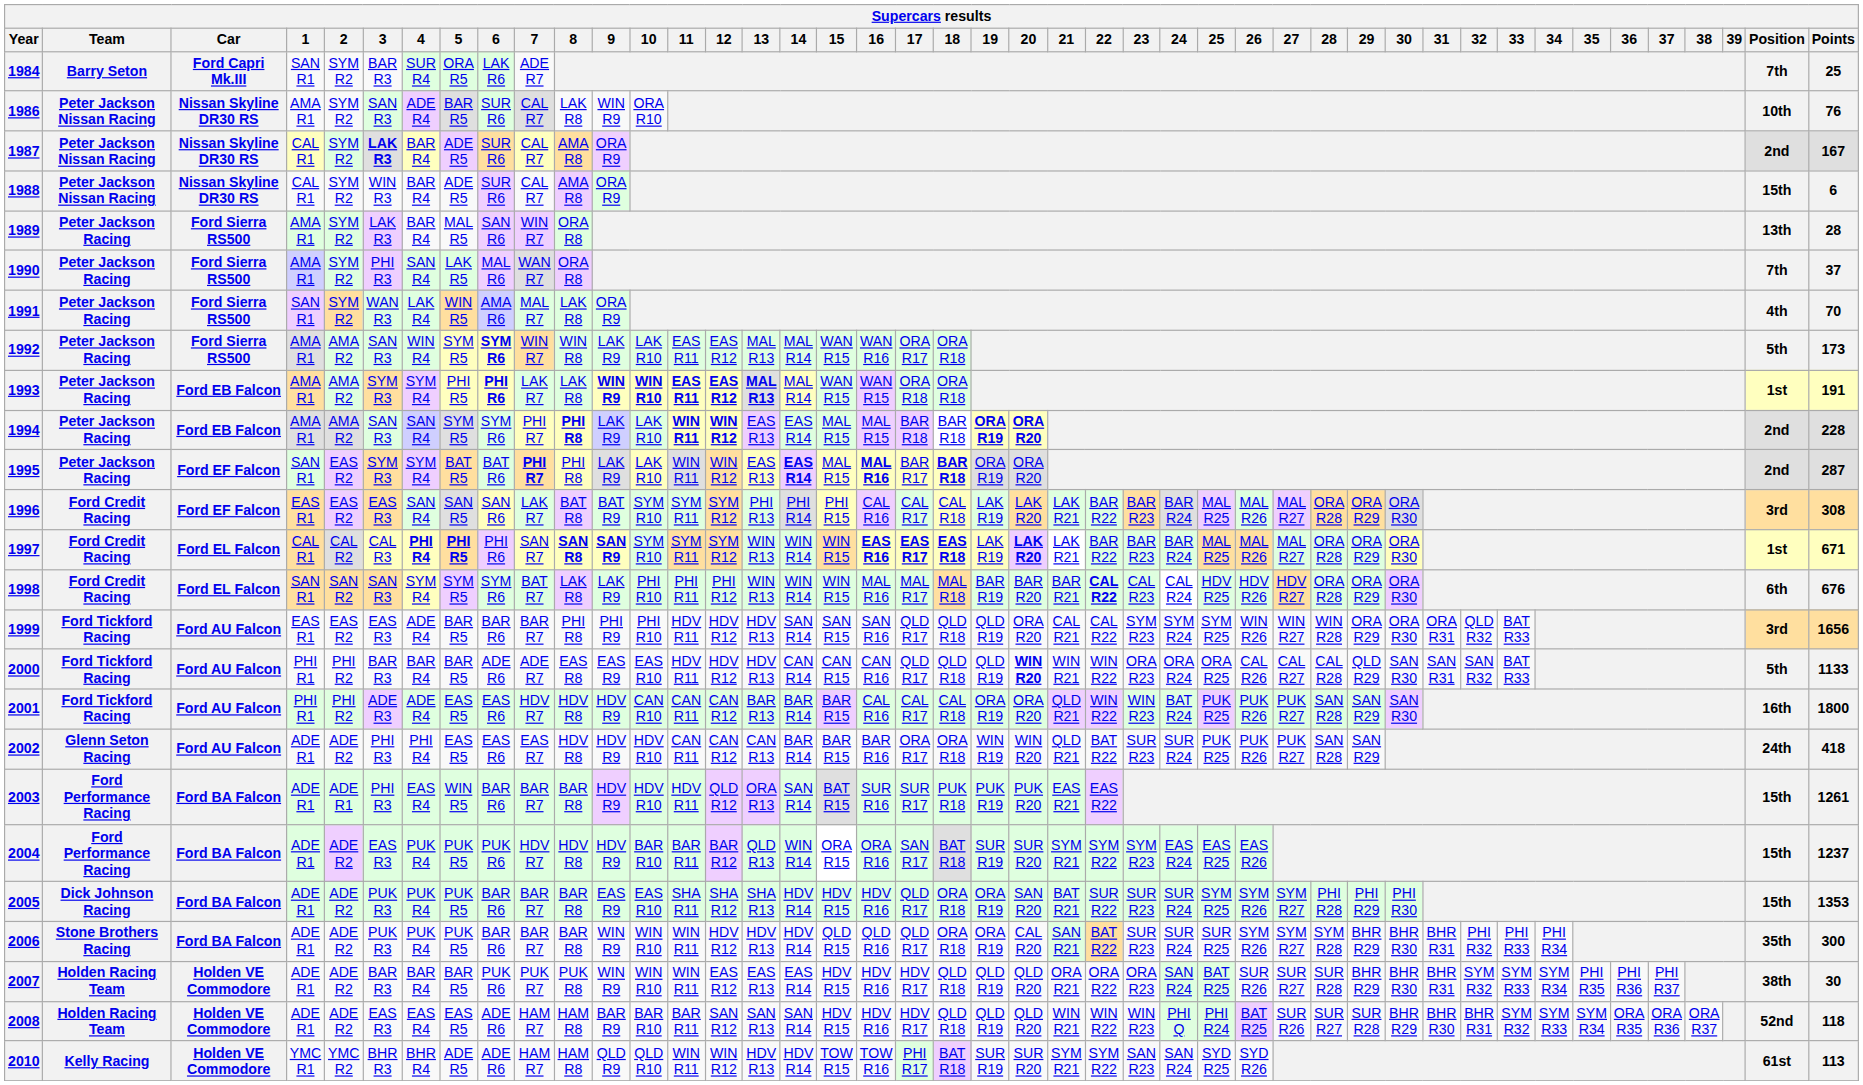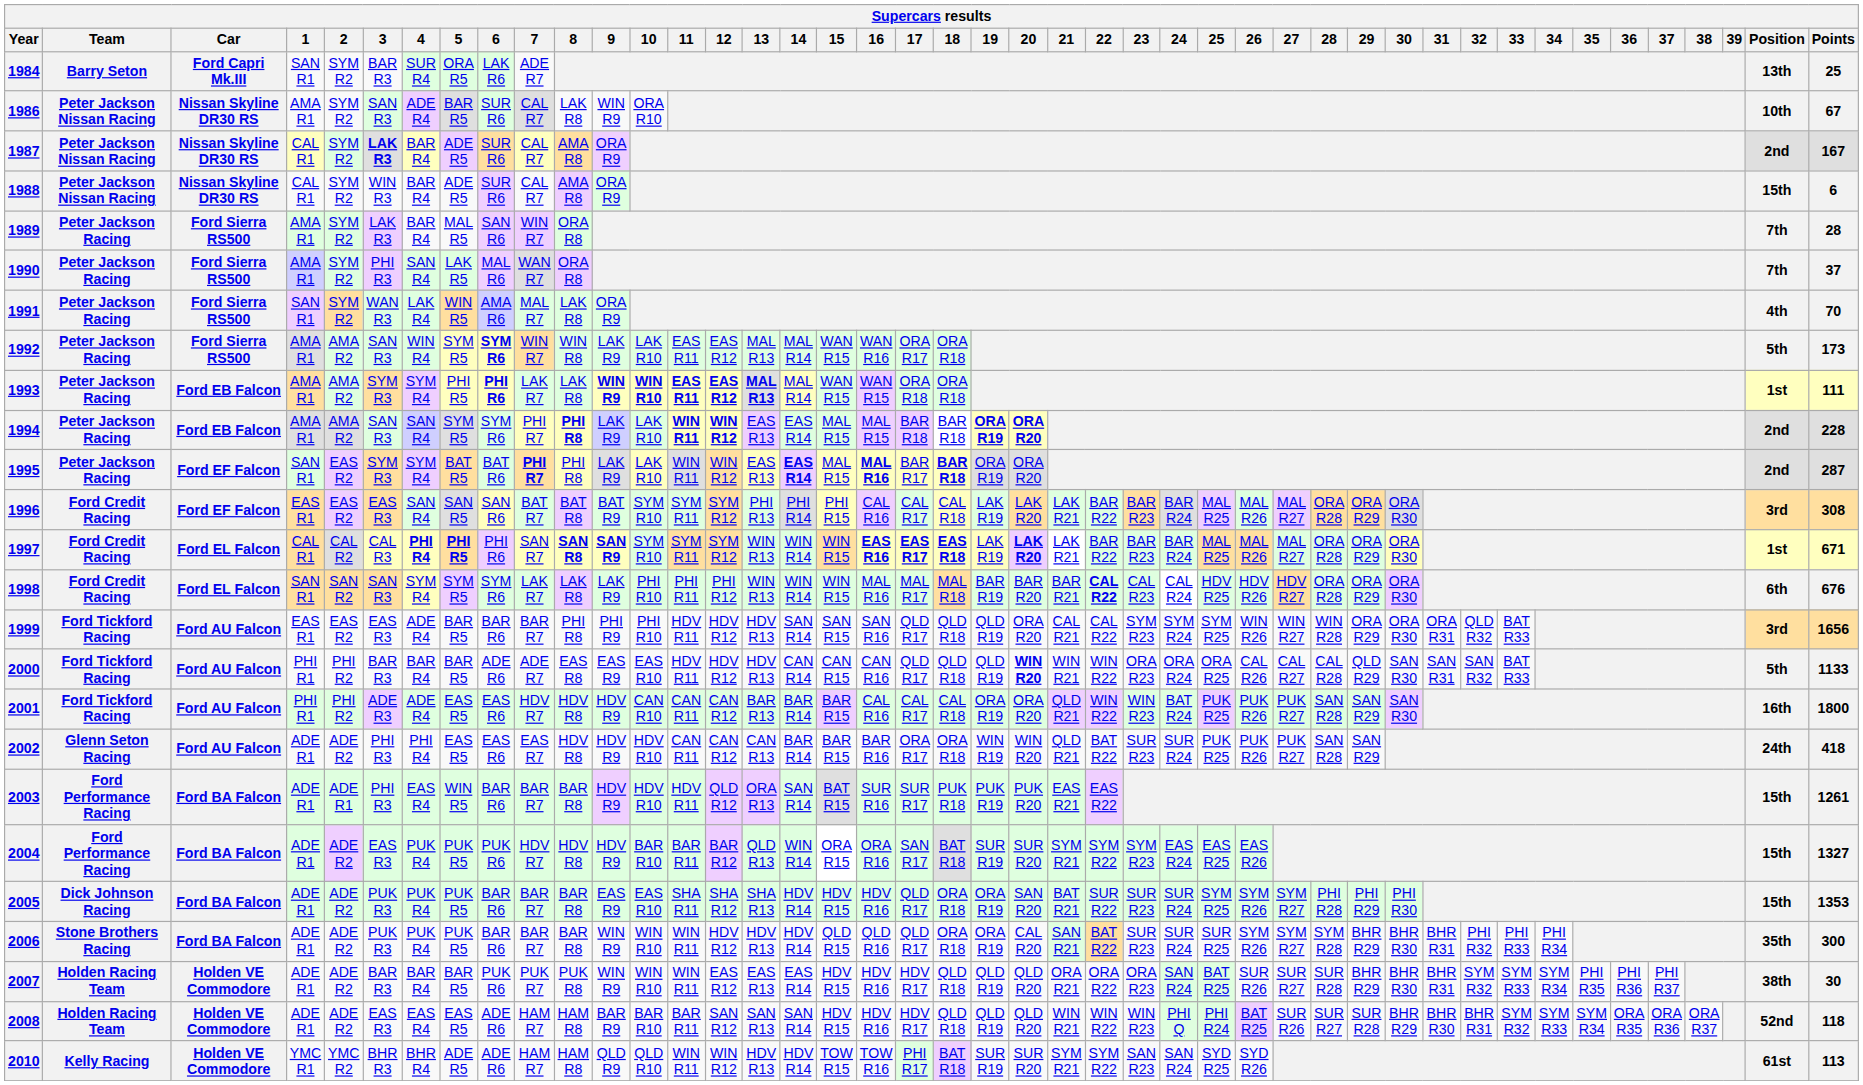1984 | Position: 7th -> 13th
1986 | Points: 76 -> 67
1989 | Position: 13th -> 7th
1993 | Points: 191 -> 111
1996 | 7: LAK R7 -> BAT R7
1998 | 7: BAT R7 -> LAK R7
2004 | Points: 1237 -> 1327
